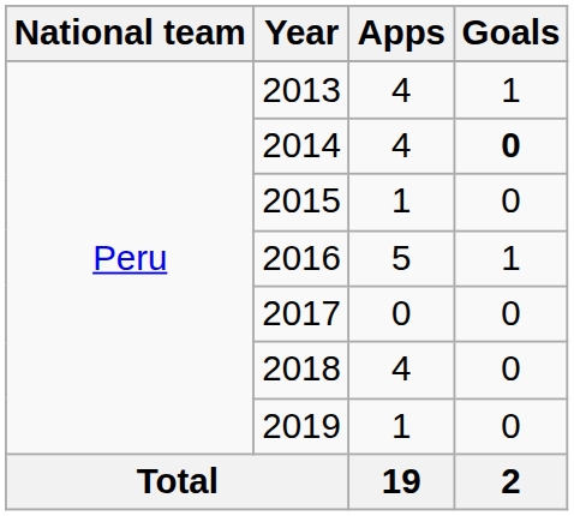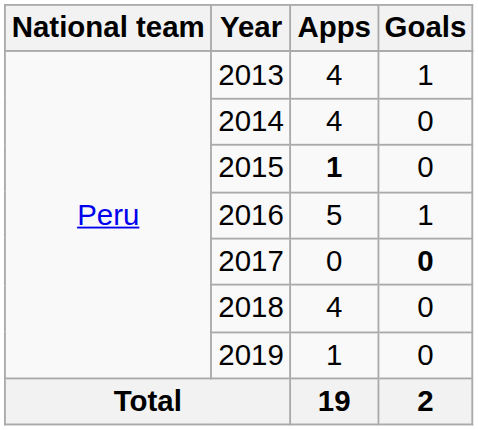2014 | Goals: bold -> normal
2015 | Apps: normal -> bold
2017 | Goals: normal -> bold
